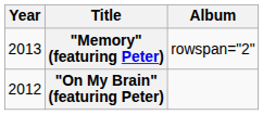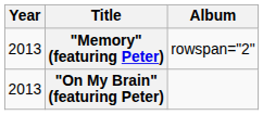"On My Brain" (featuring Peter) | Year: 2012 -> 2013
